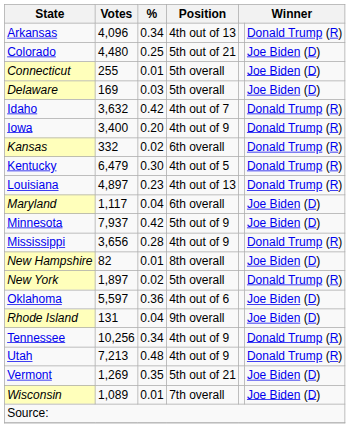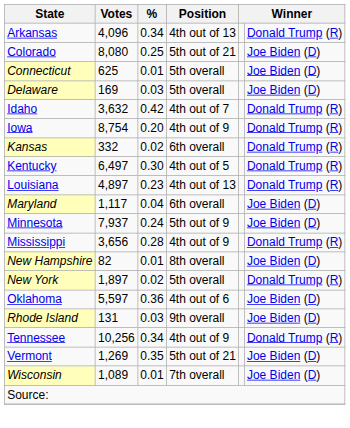Colorado | Votes: 4,480 -> 8,080
Connecticut | Votes: 255 -> 625
Iowa | Votes: 3,400 -> 8,754
Kentucky | Votes: 6,479 -> 6,497
Minnesota | %: 0.42 -> 0.24
Rhode Island | %: 0.04 -> 0.03
- row: Utah | 7,213 | 0.48 | 4th out of 9 | Donald Trump (R)
